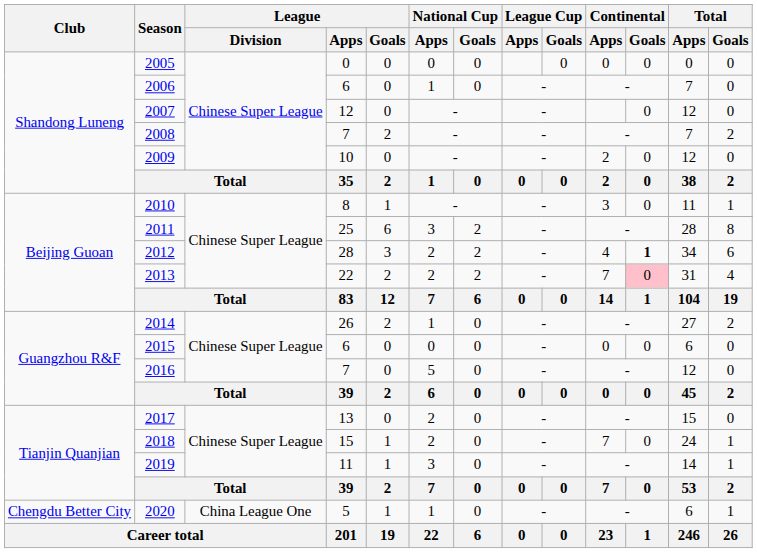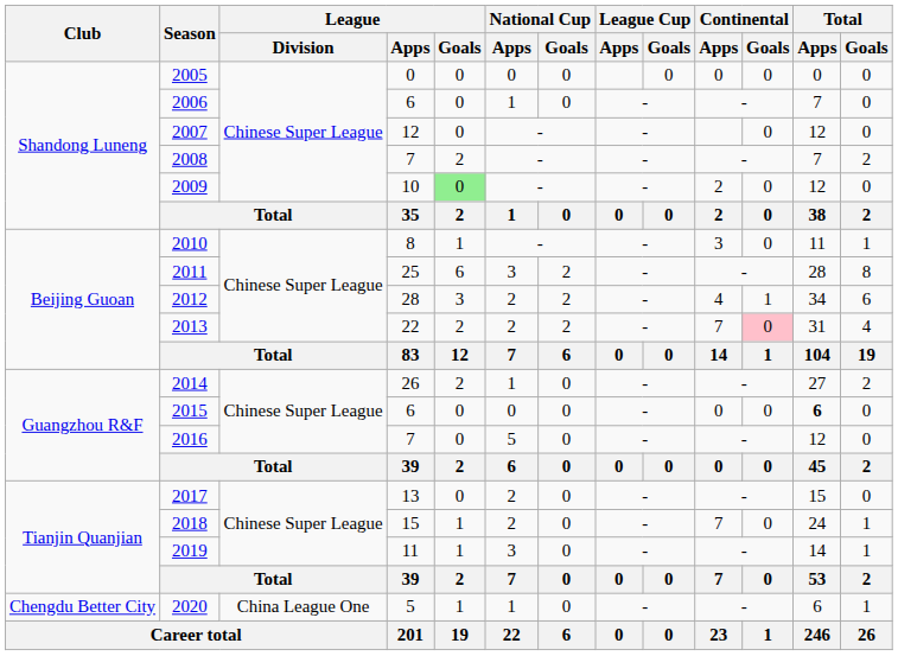2009 | League / Goals: no background -> lightgreen background
2012 | Continental / Goals: bold -> normal
2015 | Total / Apps: normal -> bold
